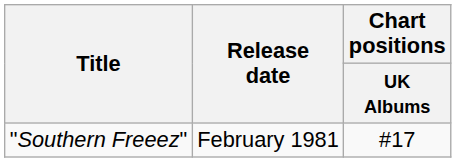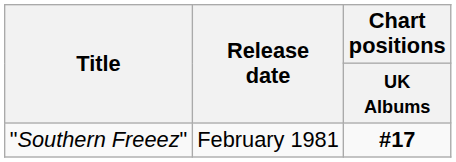"Southern Freeez" | Chart positions / UK Albums: normal -> bold
